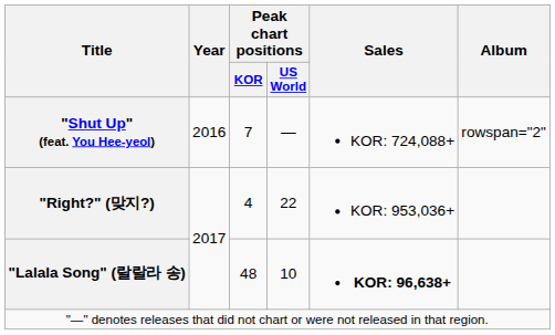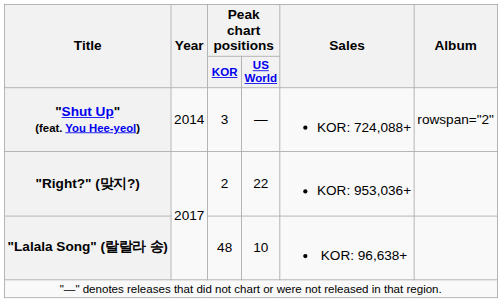"Shut Up" (feat. You Hee-yeol) | Year: 2016 -> 2014
"Shut Up" (feat. You Hee-yeol) | Peak chart positions / KOR: 7 -> 3
"Right?" (맞지?) | Peak chart positions / KOR: 4 -> 2
"Lalala Song" (랄랄라 송) | Sales: bold -> normal
